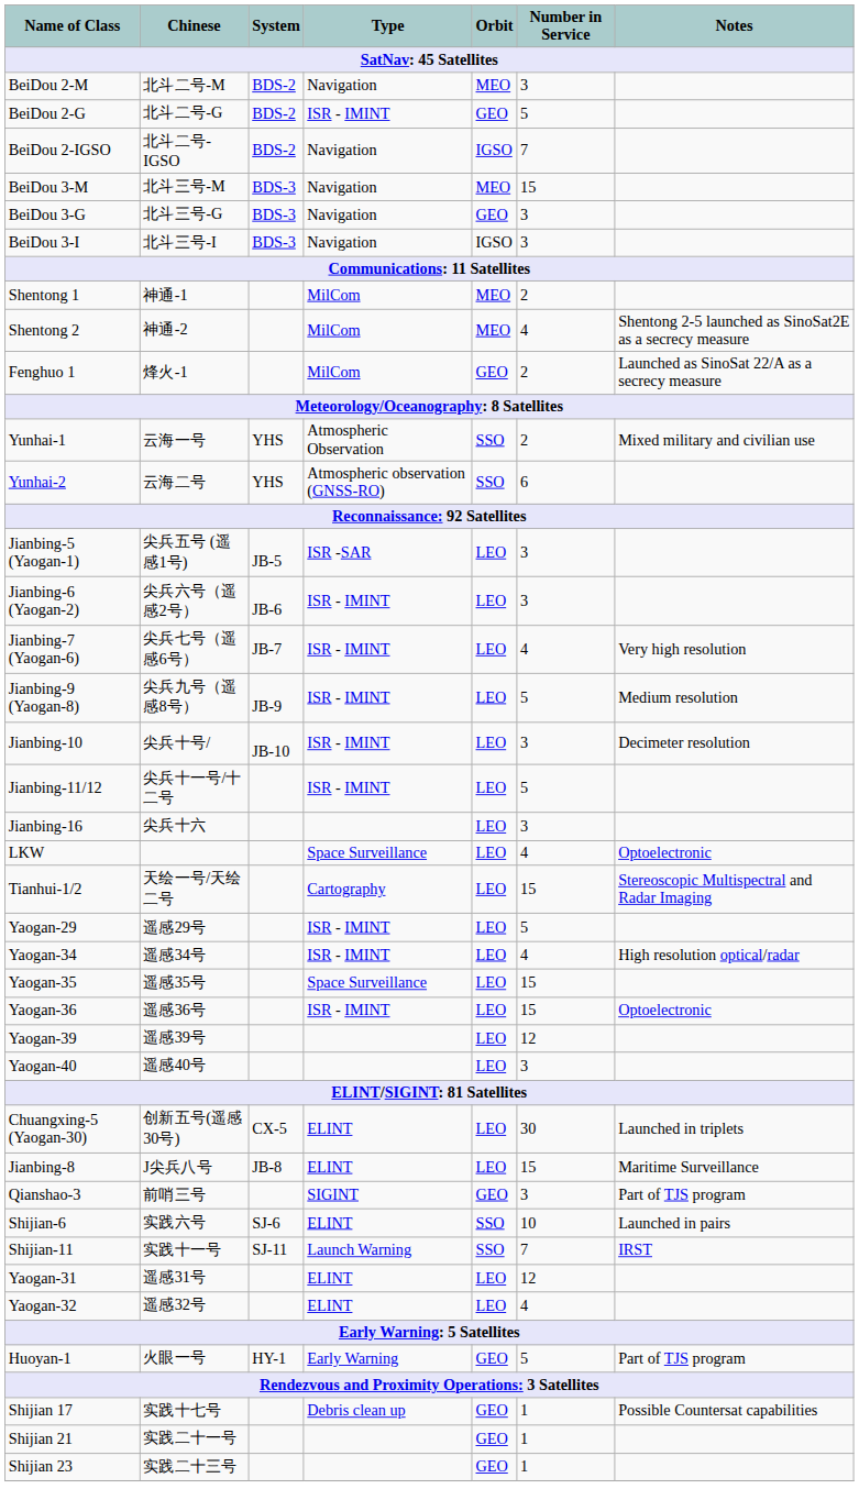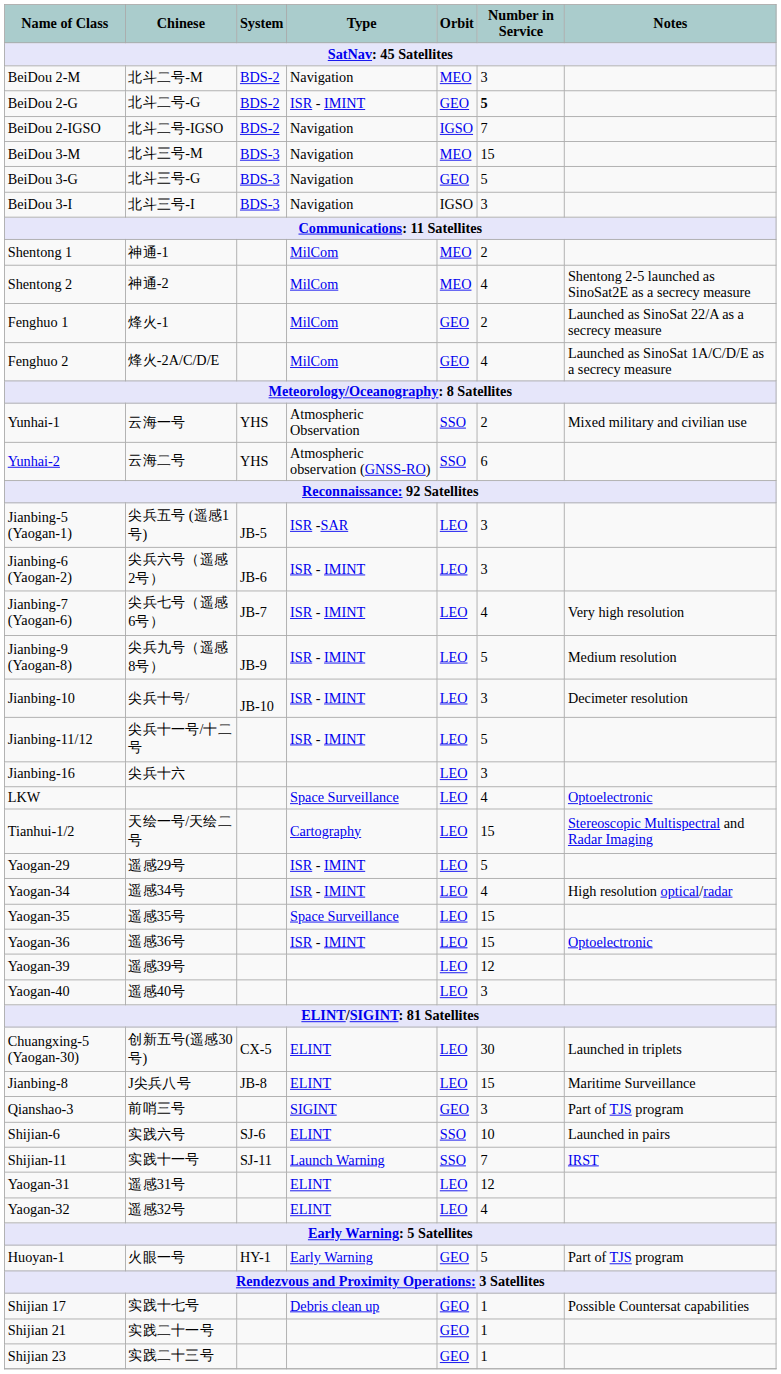BeiDou 2-G | Number in Service: normal -> bold
BeiDou 3-G | Number in Service: 3 -> 5
+ row: Fenghuo 2 | 烽火-2A/C/D/E | MilCom | GEO | 4 | Launched as SinoSat 1A/C/D/E as a secrecy measure
